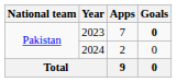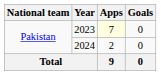2023 | Apps: no background -> lightyellow background
2023 | Goals: bold -> normal
